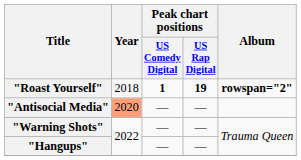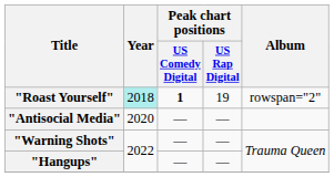"Roast Yourself" | Year: no background -> paleturquoise background
"Roast Yourself" | Peak chart positions / US Rap Digital: bold -> normal
"Roast Yourself" | Album: bold -> normal
"Antisocial Media" | Year: lightsalmon background -> no background
